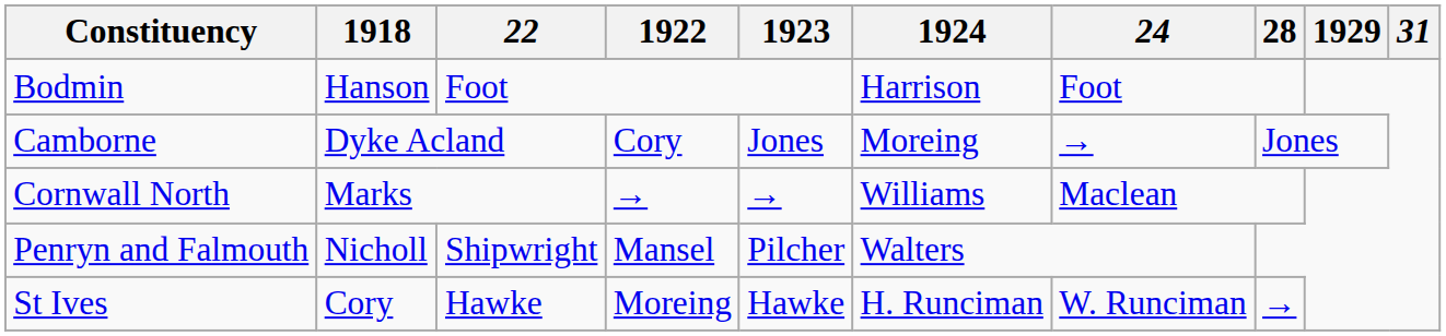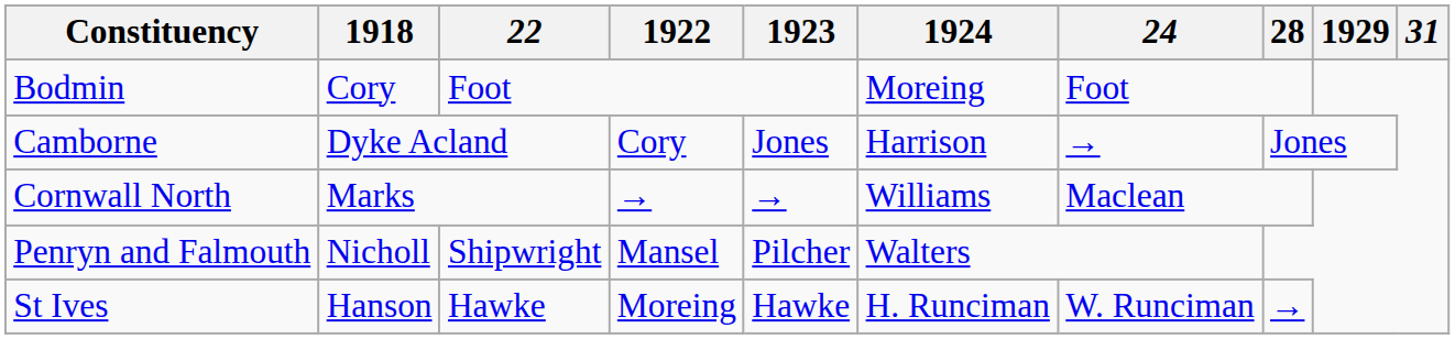Bodmin | 1918: Hanson -> Cory
Bodmin | 1924: Harrison -> Moreing
Camborne | 1924: Moreing -> Harrison
St Ives | 1918: Cory -> Hanson
